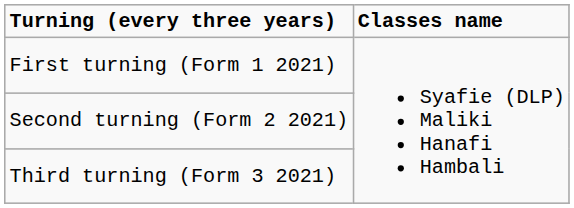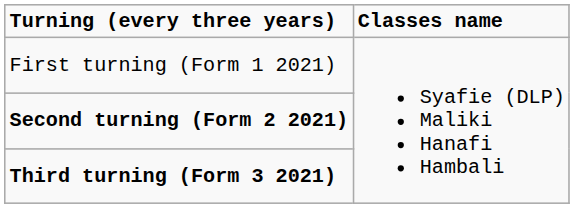Second turning (Form 2 2021) | Turning (every three years): normal -> bold
Third turning (Form 3 2021) | Turning (every three years): normal -> bold
